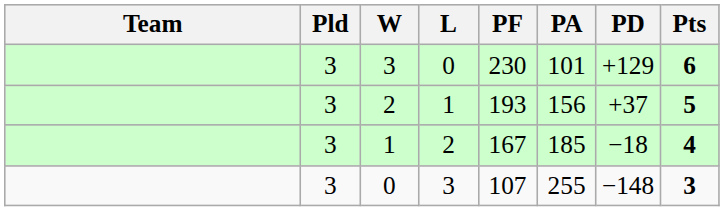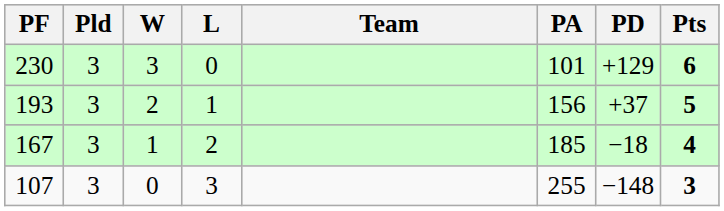columns swapped: Team <-> PF
